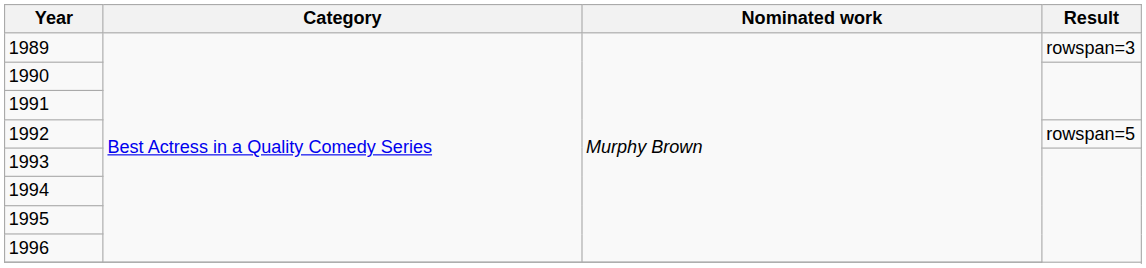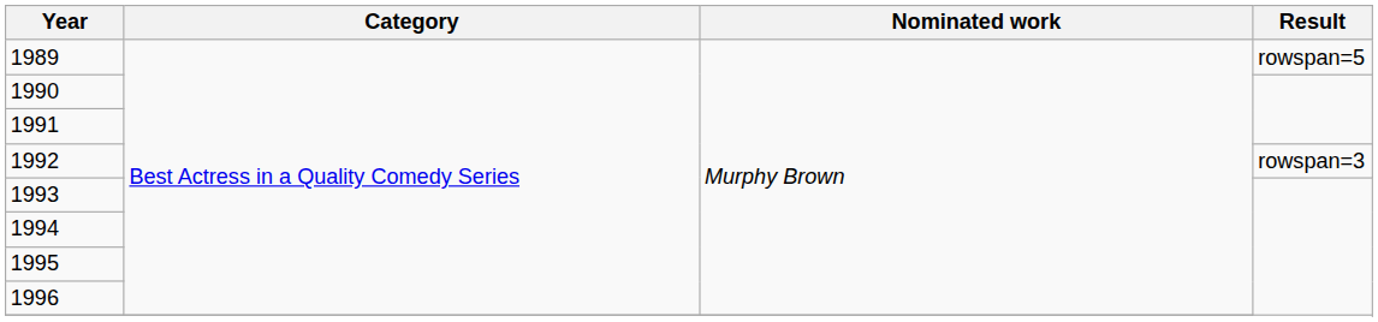1989 | Result: rowspan=3 -> rowspan=5
1992 | Result: rowspan=5 -> rowspan=3
